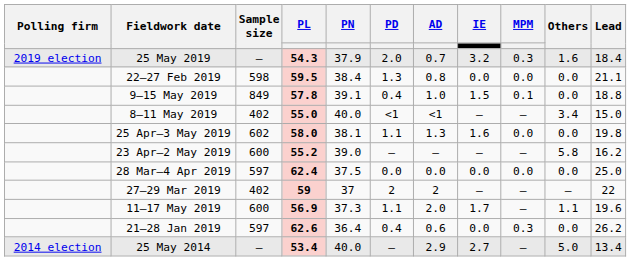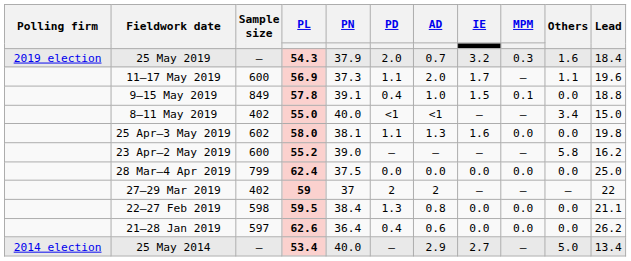rows swapped: 11–17 May 2019 <-> 22–27 Feb 2019
28 Mar–4 Apr 2019 | Sample size: 597 -> 799
21–28 Jan 2019 | MPM: 0.3 -> 0.0
